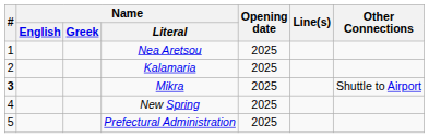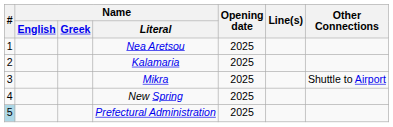Mikra | #: bold -> normal
Prefectural Administration | #: no background -> lightblue background
